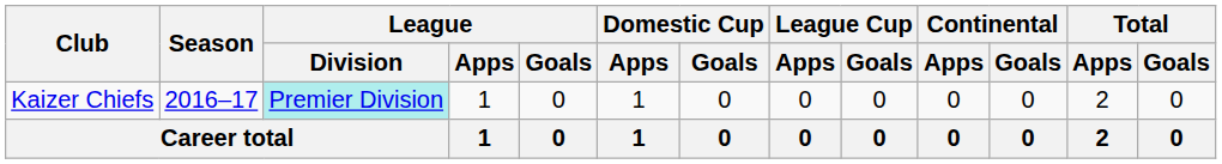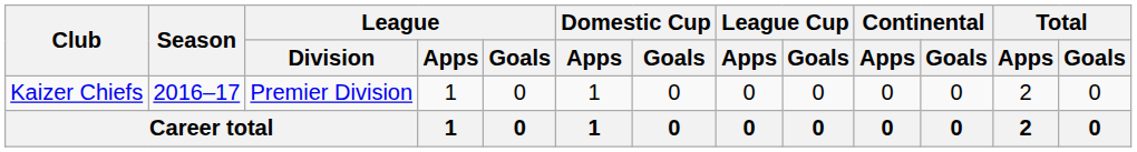Kaizer Chiefs | League / Division: paleturquoise background -> no background
